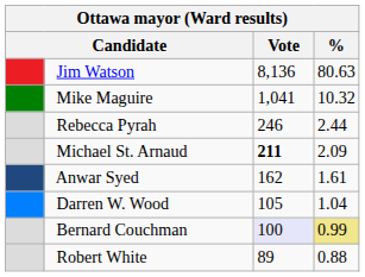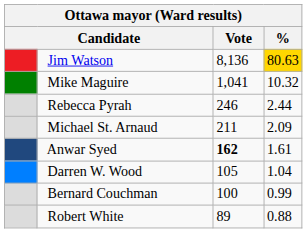Jim Watson | %: no background -> gold background
Michael St. Arnaud | Vote: bold -> normal
Anwar Syed | Vote: normal -> bold
Bernard Couchman | Vote: lavender background -> no background
Bernard Couchman | %: khaki background -> no background
